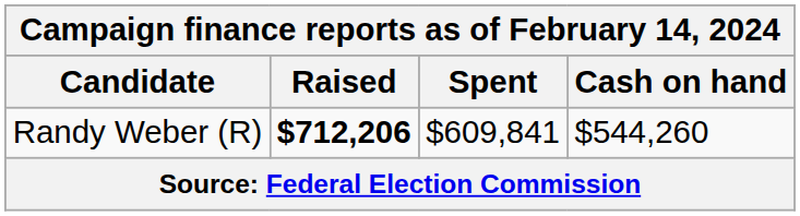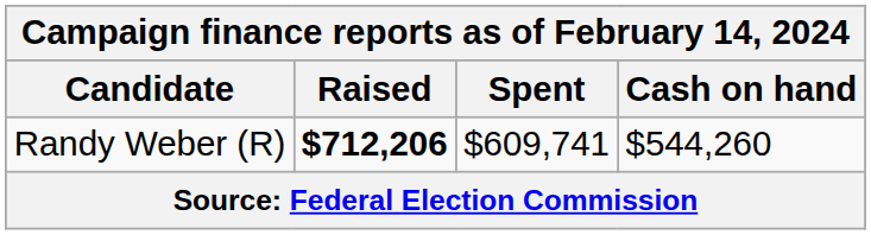Randy Weber (R) | Spent: $609,841 -> $609,741
